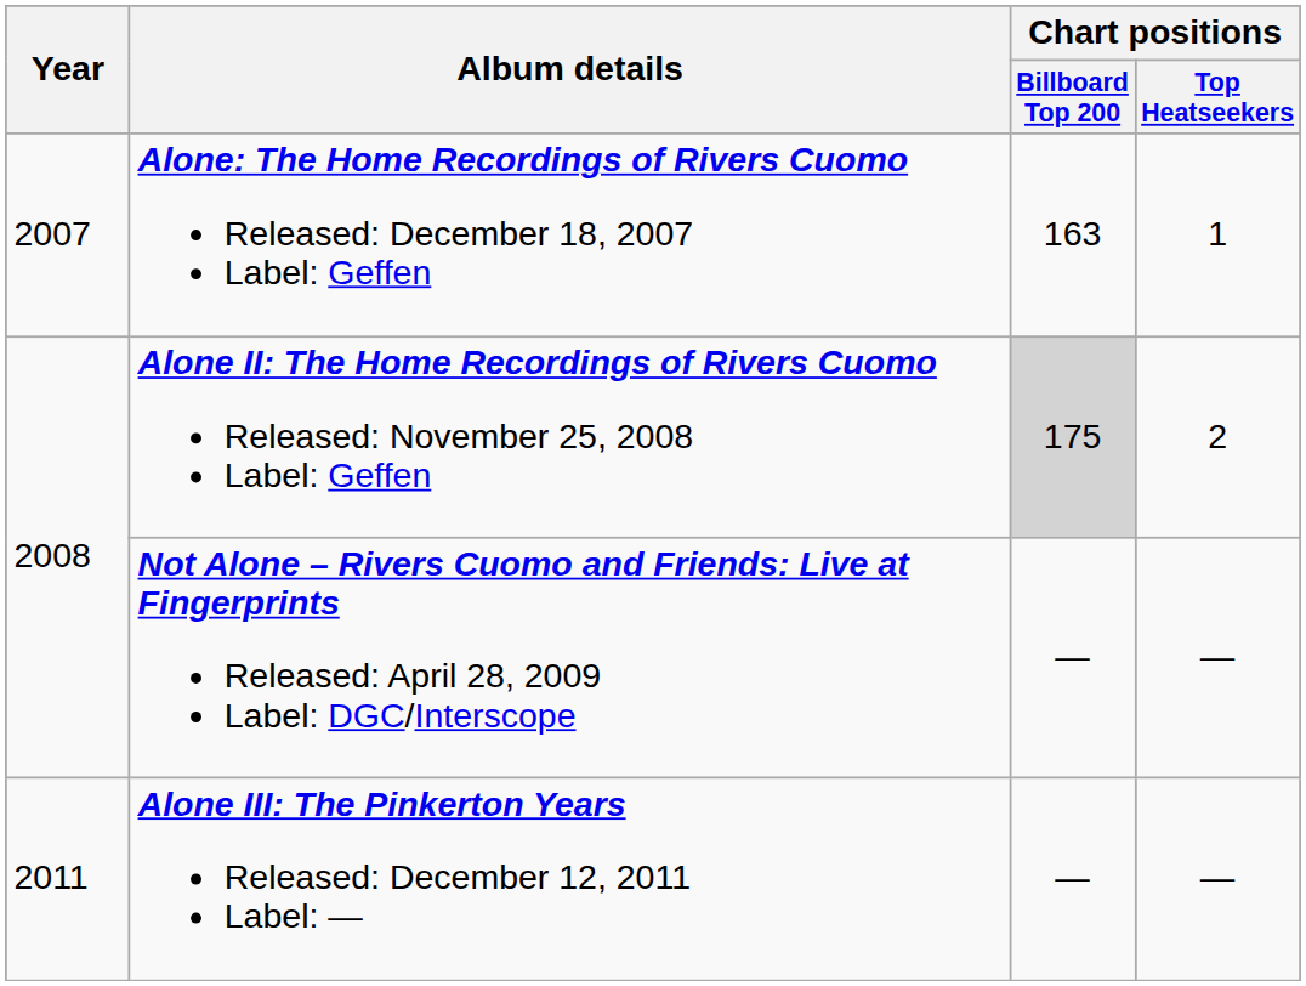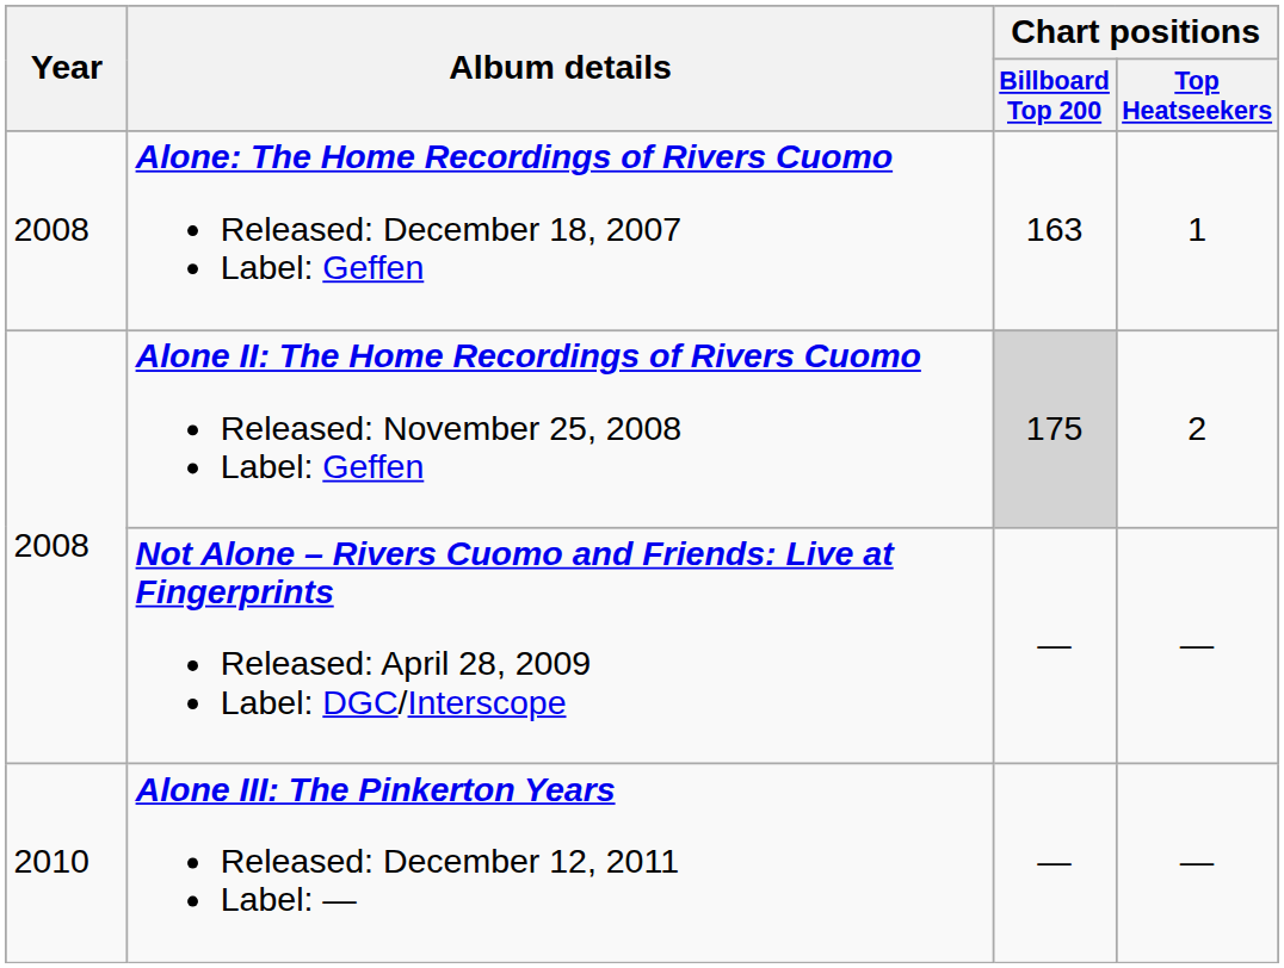row 3 | Year: 2007 -> 2008
row 6 | Year: 2011 -> 2010
